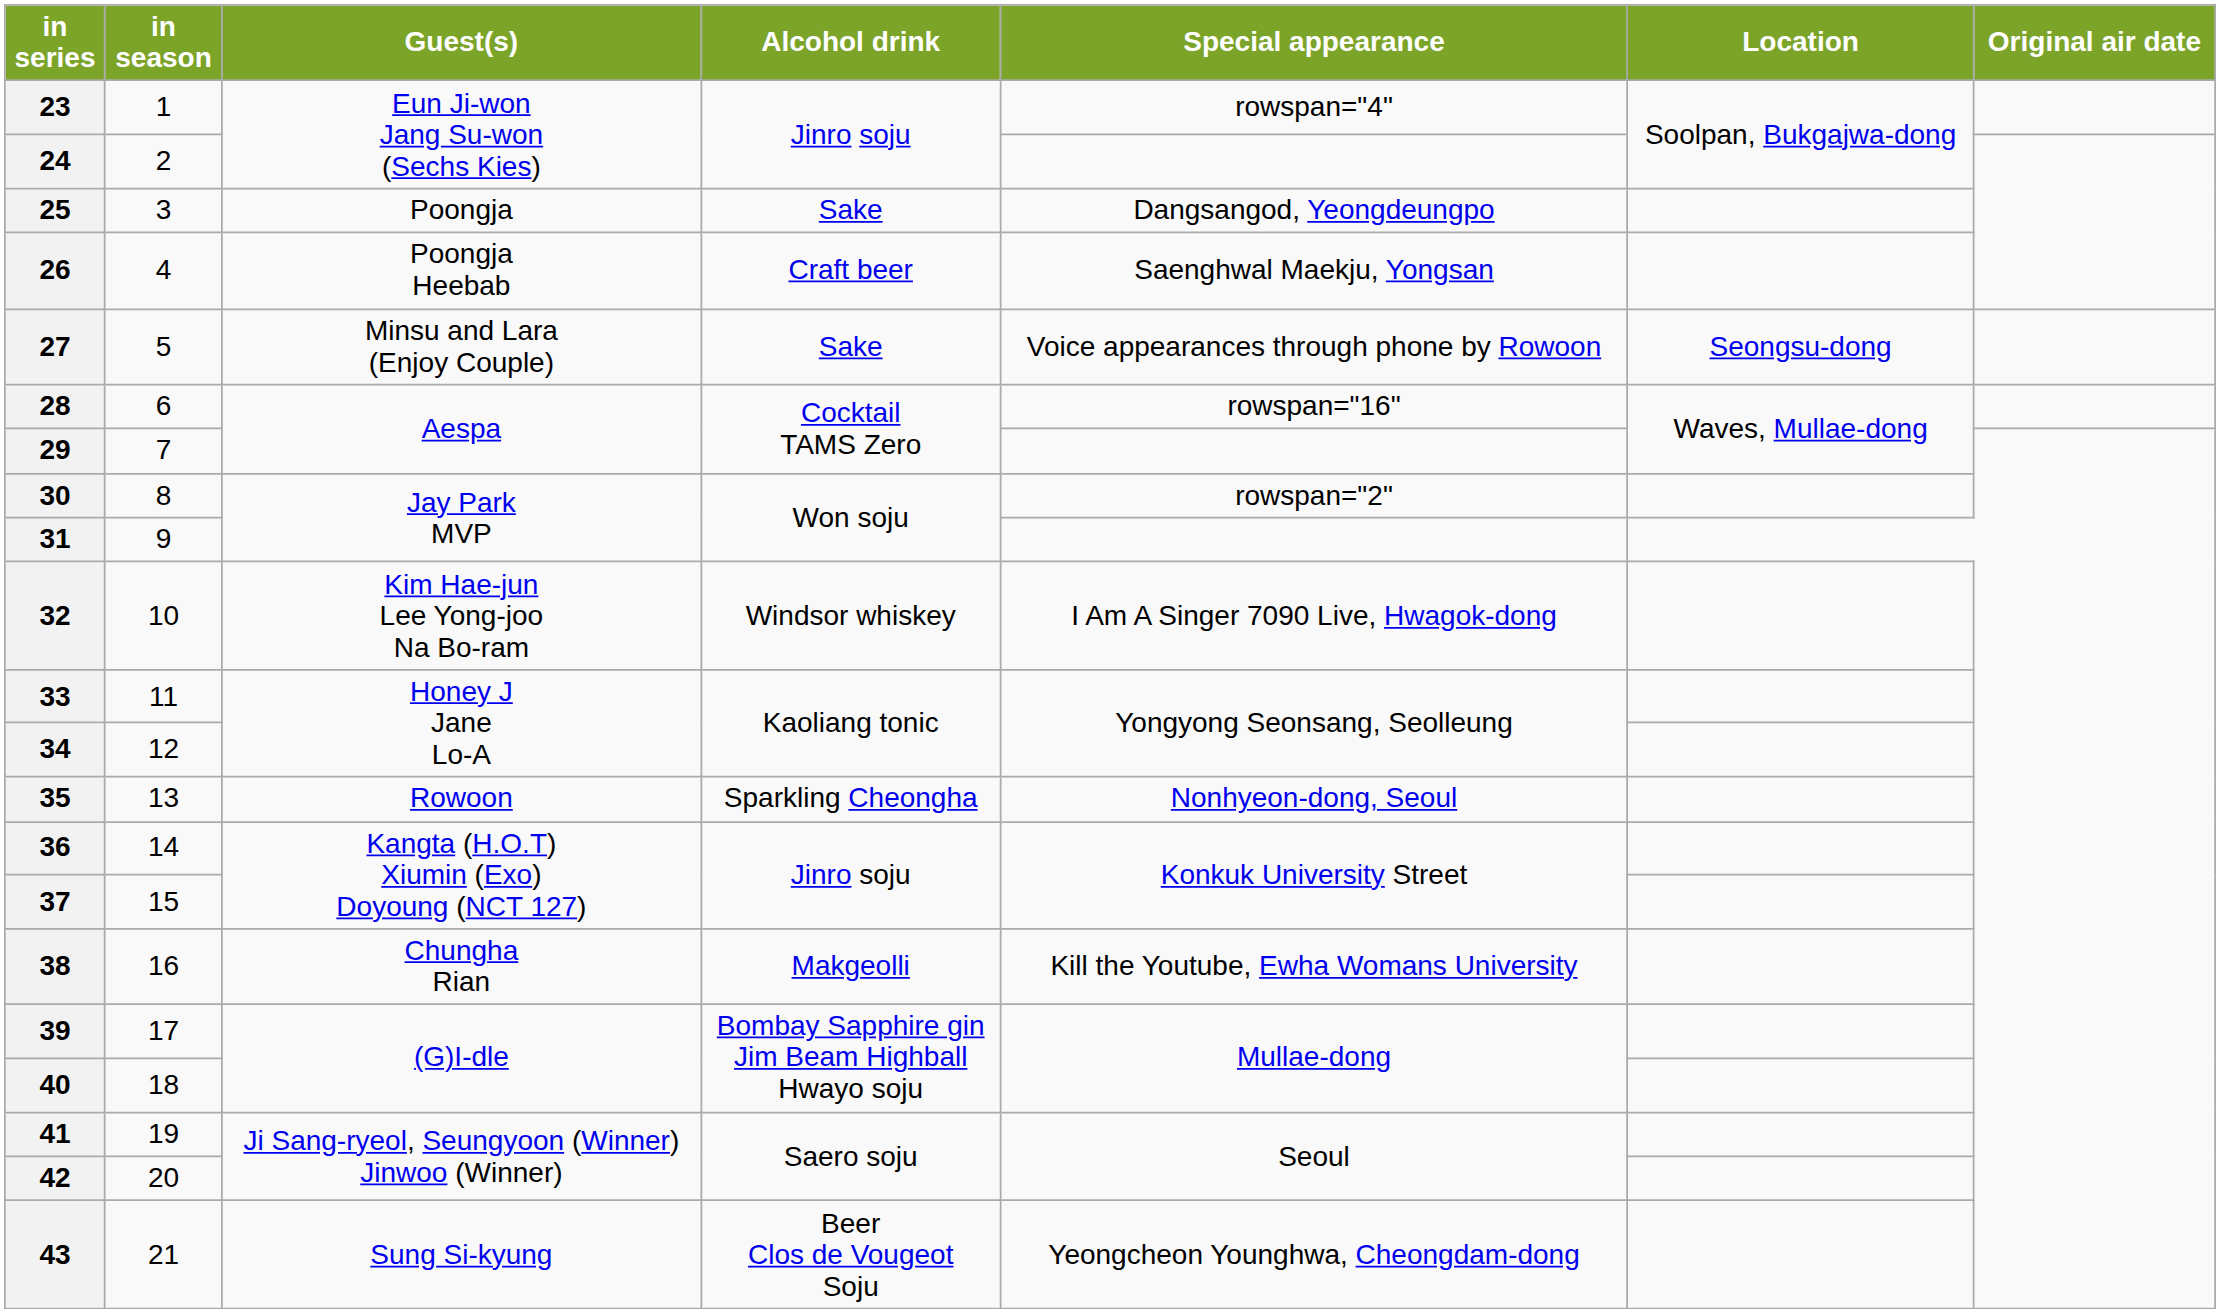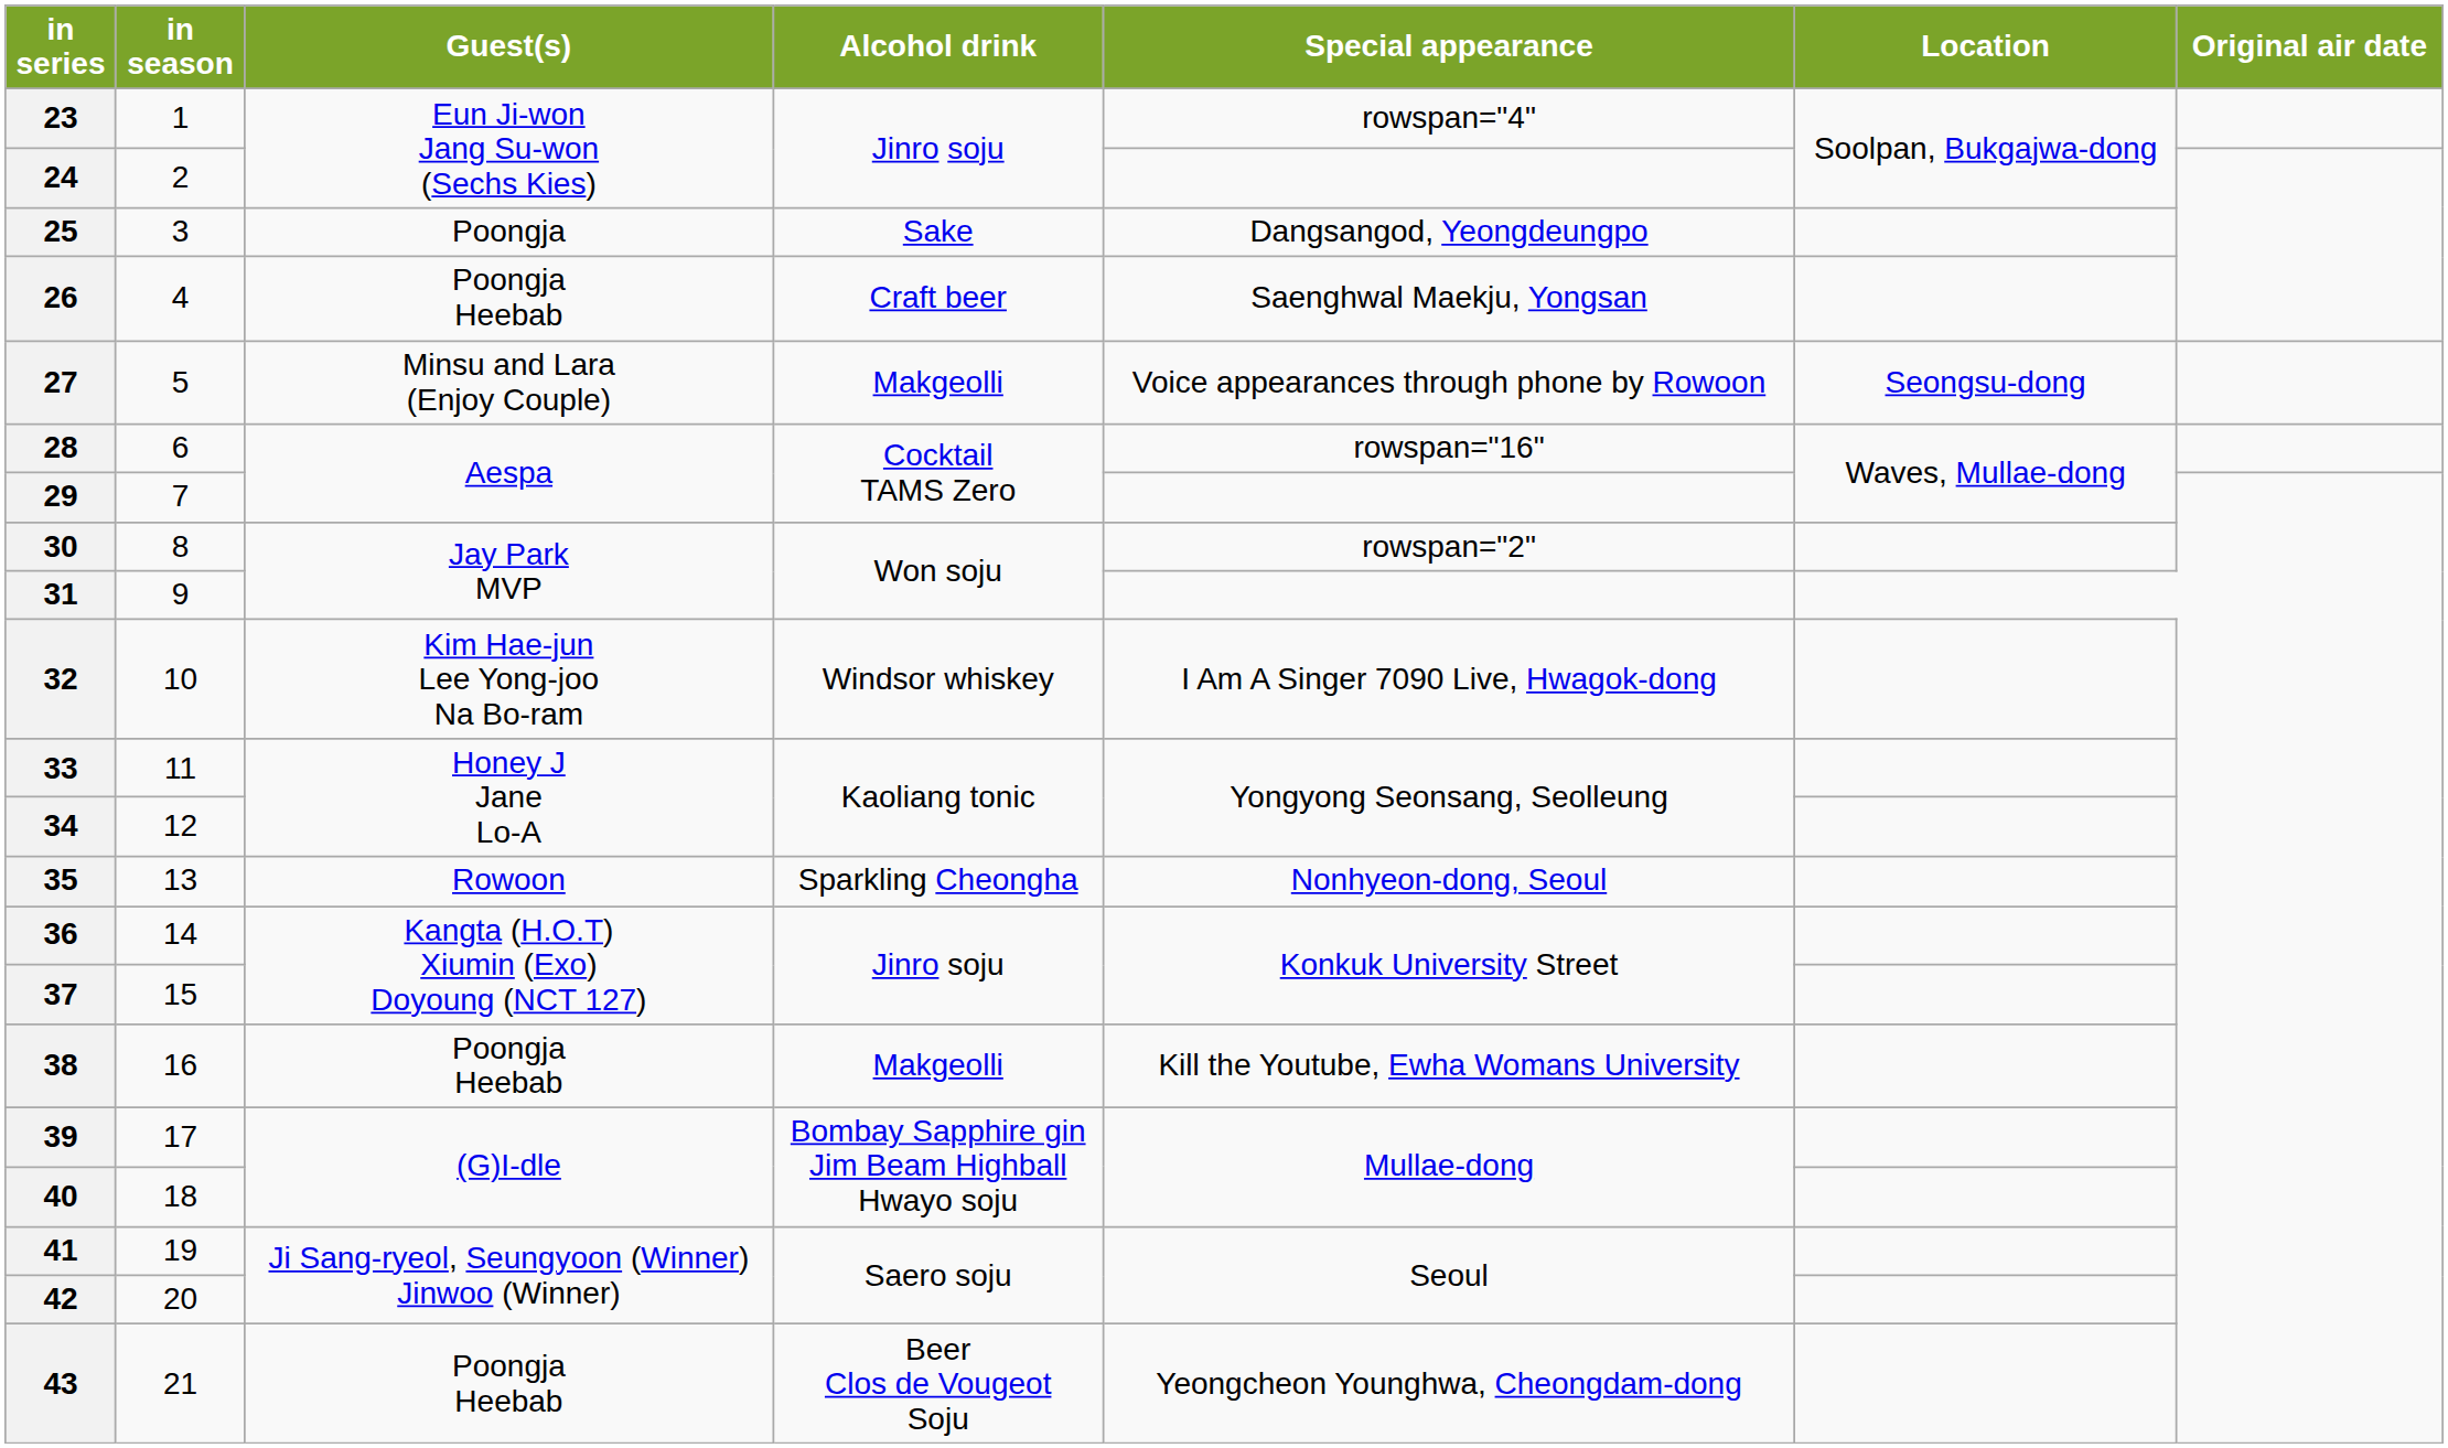27 | Alcohol drink: Sake -> Makgeolli
38 | Guest(s): Chungha Rian -> Poongja Heebab
43 | Guest(s): Sung Si-kyung -> Poongja Heebab
